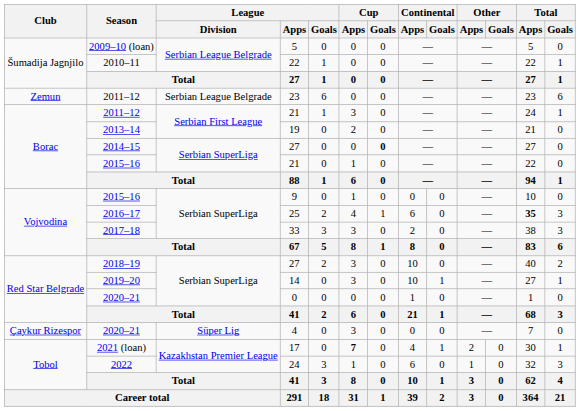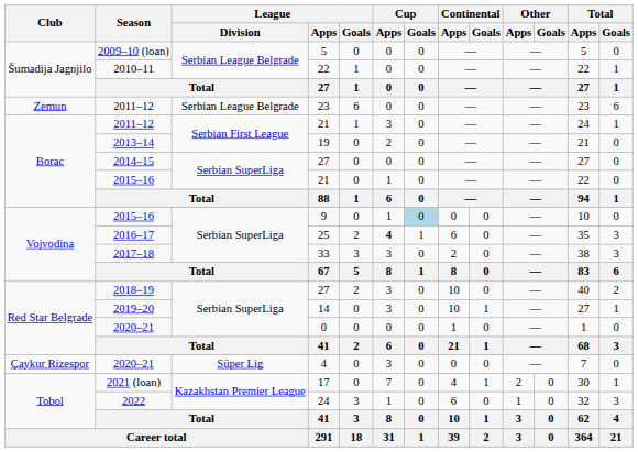2014–15 / 27 | Cup / Goals: bold -> normal
9 | Cup / Goals: no background -> lightblue background
25 | Cup / Apps: normal -> bold
25 | Total / Apps: bold -> normal
17 | Cup / Apps: bold -> normal
